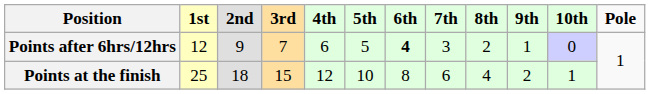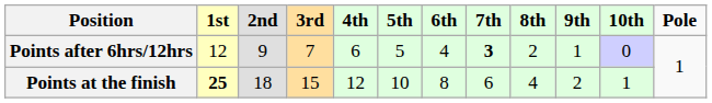Points after 6hrs/12hrs | 6th: bold -> normal
Points after 6hrs/12hrs | 7th: normal -> bold
Points at the finish | 1st: normal -> bold
